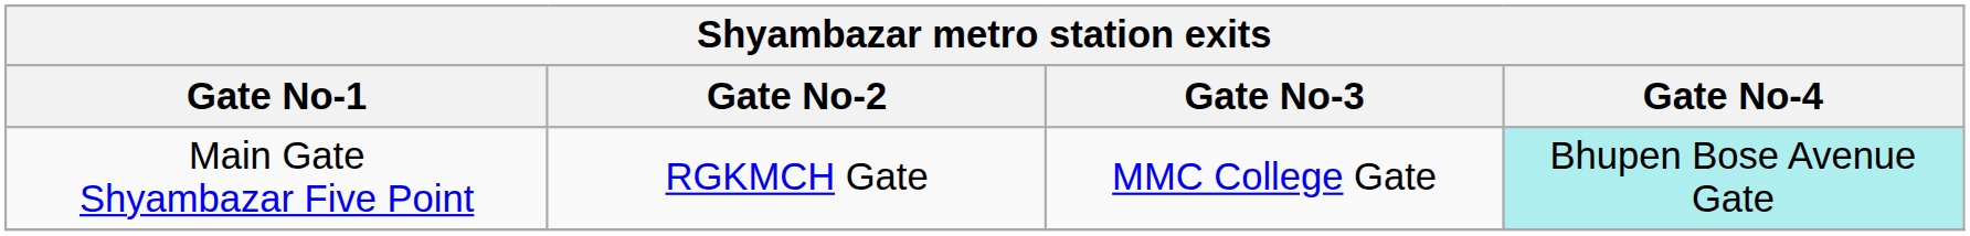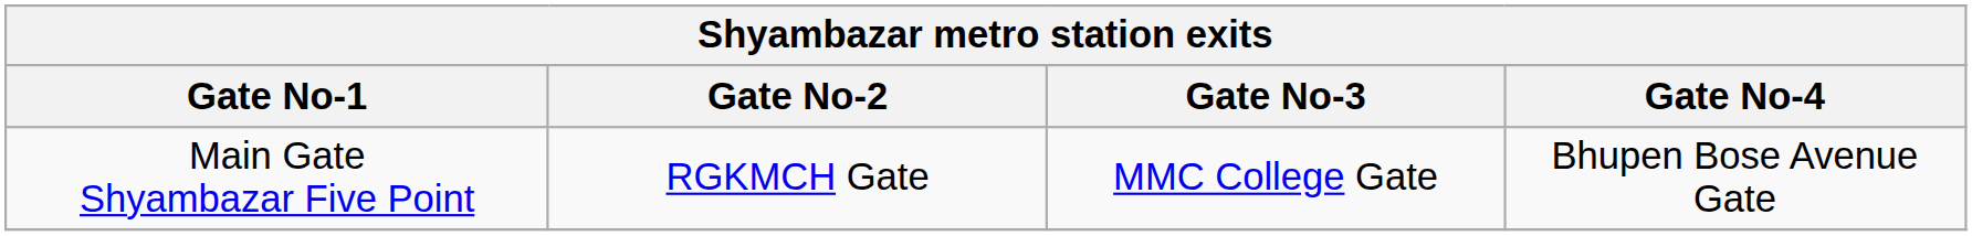Main Gate Shyambazar Five Point | Gate No-4: paleturquoise background -> no background
